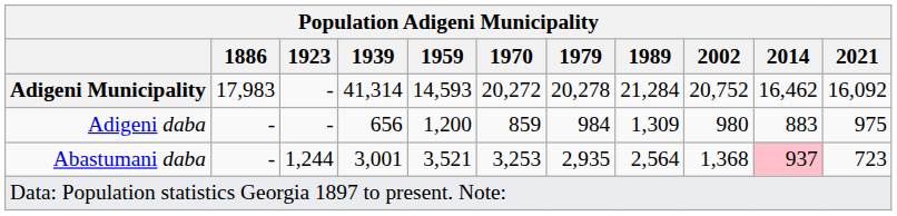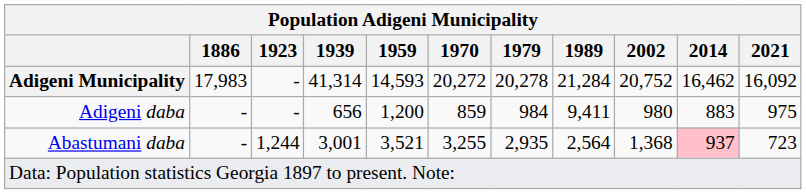Adigeni daba | 1989: 1,309 -> 9,411
Abastumani daba | 1970: 3,253 -> 3,255
